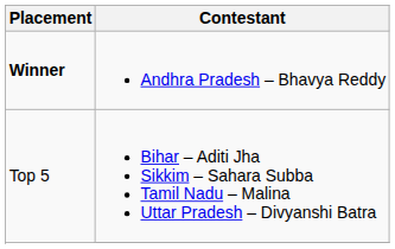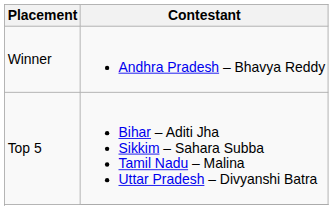row 2 | Placement: bold -> normal
